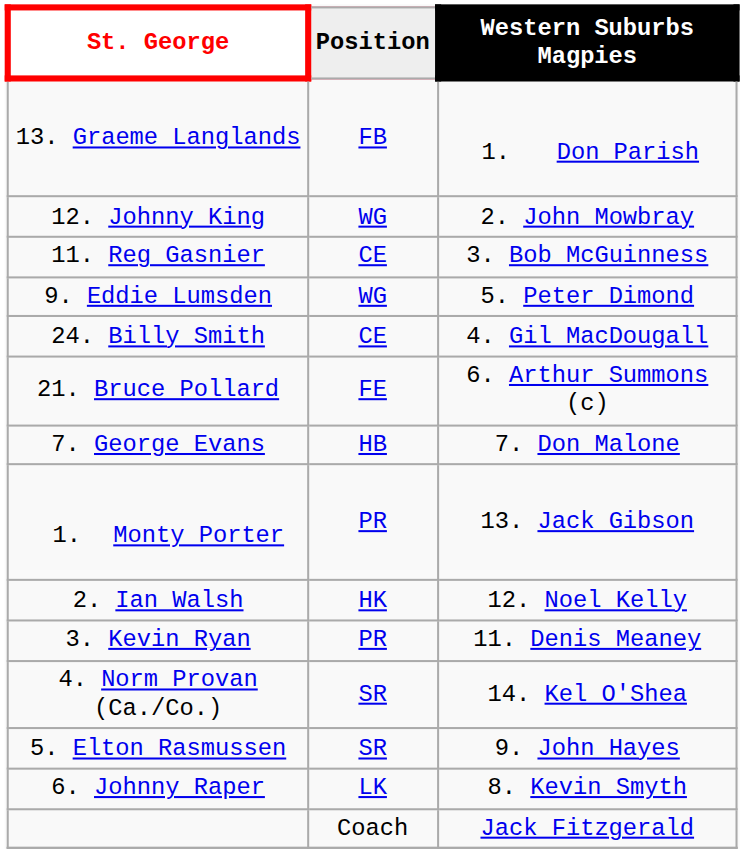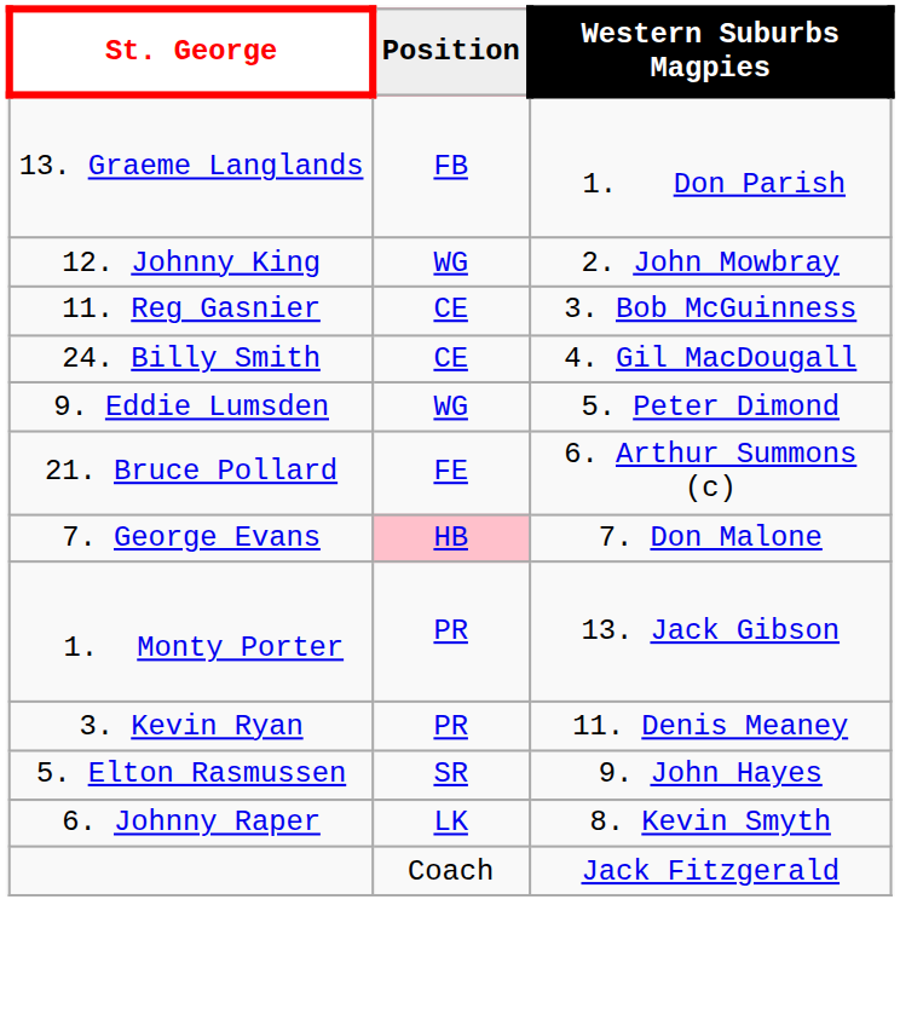rows swapped: 24. Billy Smith <-> 9. Eddie Lumsden
7. George Evans | Position: no background -> pink background
- row: 2. Ian Walsh | HK | 12. Noel Kelly
- row: 4. Norm Provan (Ca./Co.) | SR | 14. Kel O'Shea
